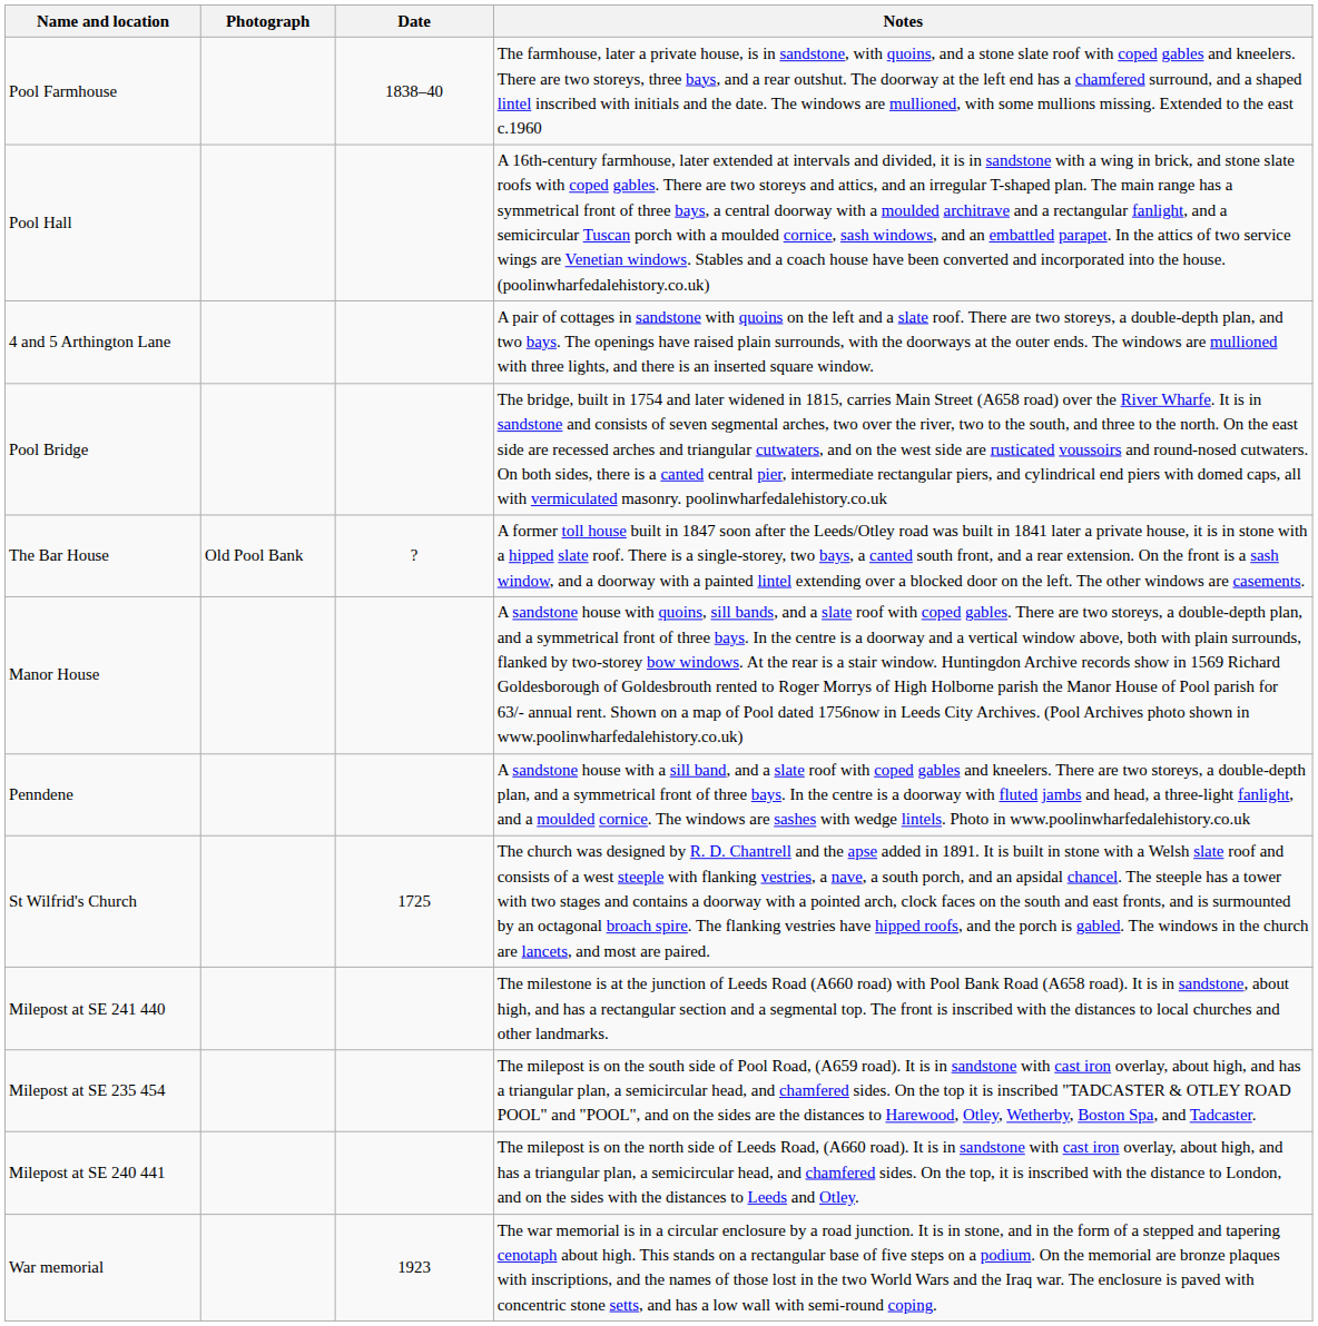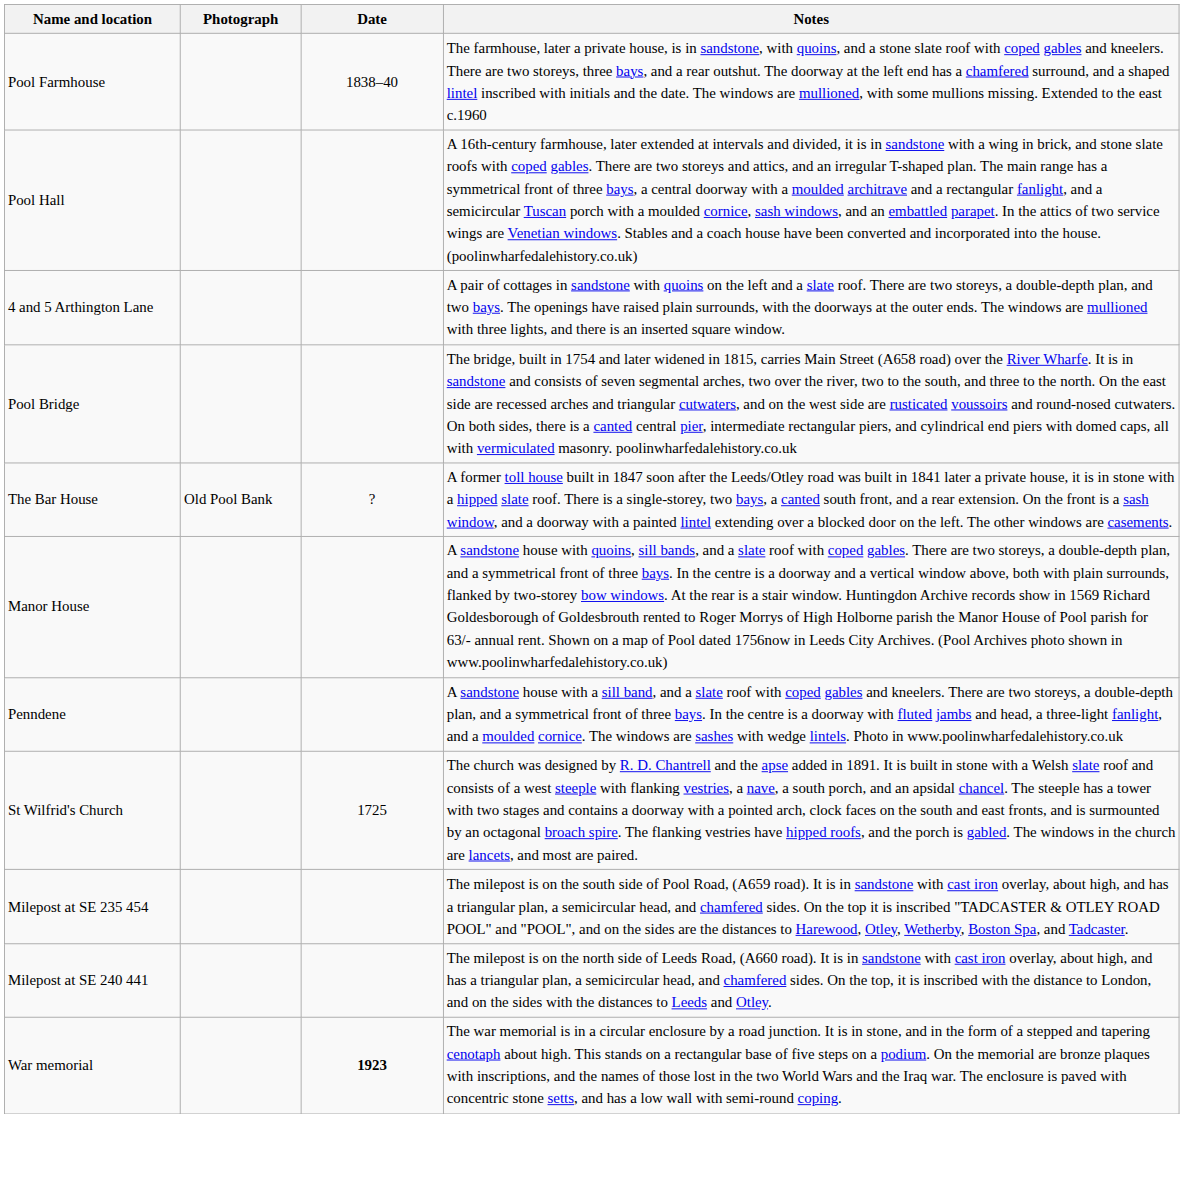- row: Milepost at SE 241 440 | The milestone is at the junction of Leeds Road (A660 road) with Pool Bank Road (A658 road). It is in sandstone, about high, and has a rectangular section and a segmental top. The front is inscribed with the distances to local churches and other landmarks.
War memorial | Date: normal -> bold
